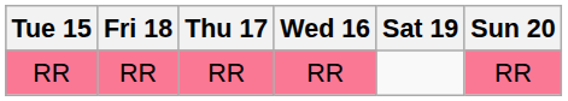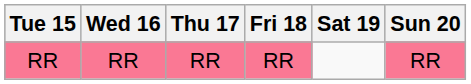columns swapped: Wed 16 <-> Fri 18
